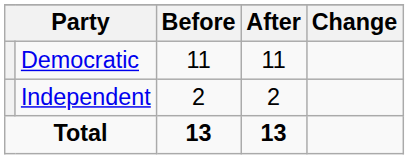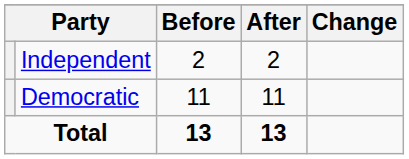rows swapped: Democratic <-> Independent
